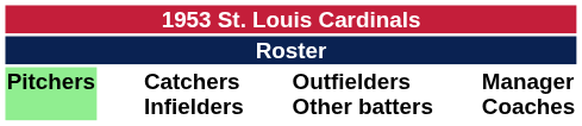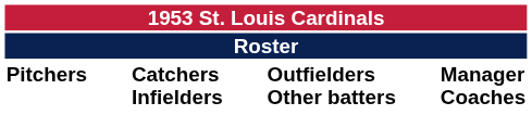Pitchers | column 1: lightgreen background -> no background
